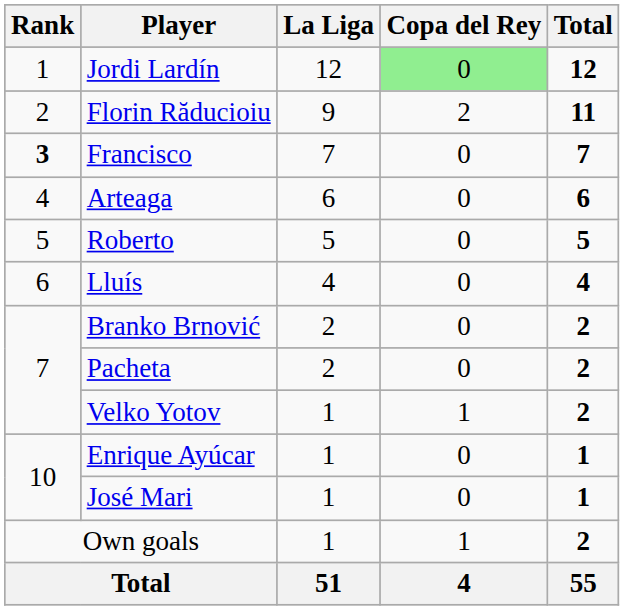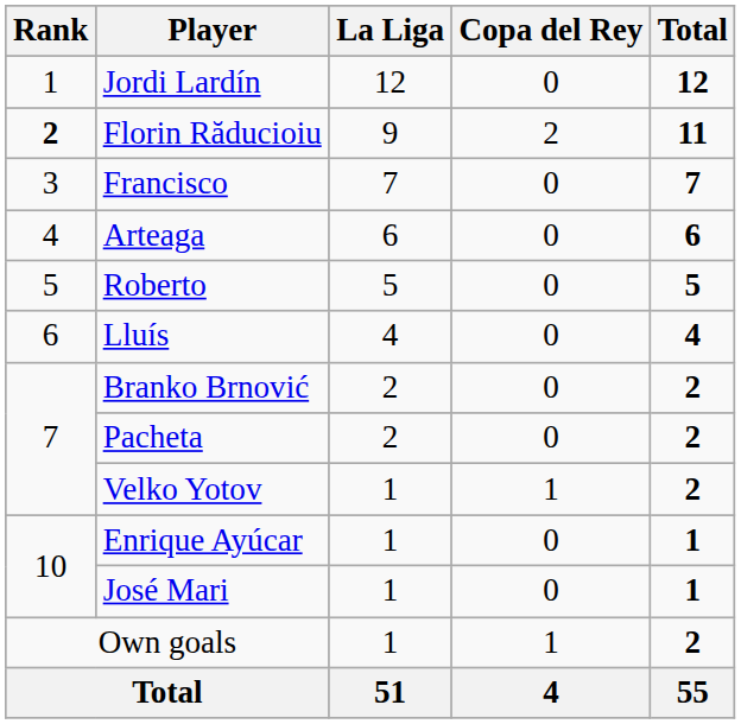Jordi Lardín | Copa del Rey: lightgreen background -> no background
Florin Răducioiu | Rank: normal -> bold
Francisco | Rank: bold -> normal
